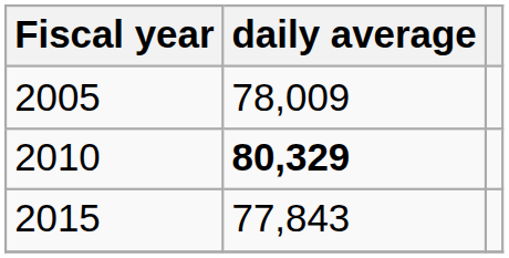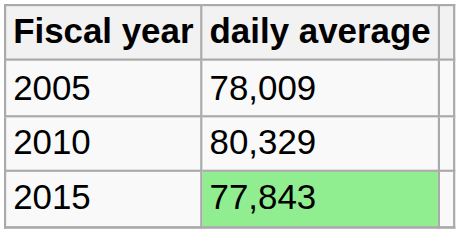2010 | daily average: bold -> normal
2015 | daily average: no background -> lightgreen background
